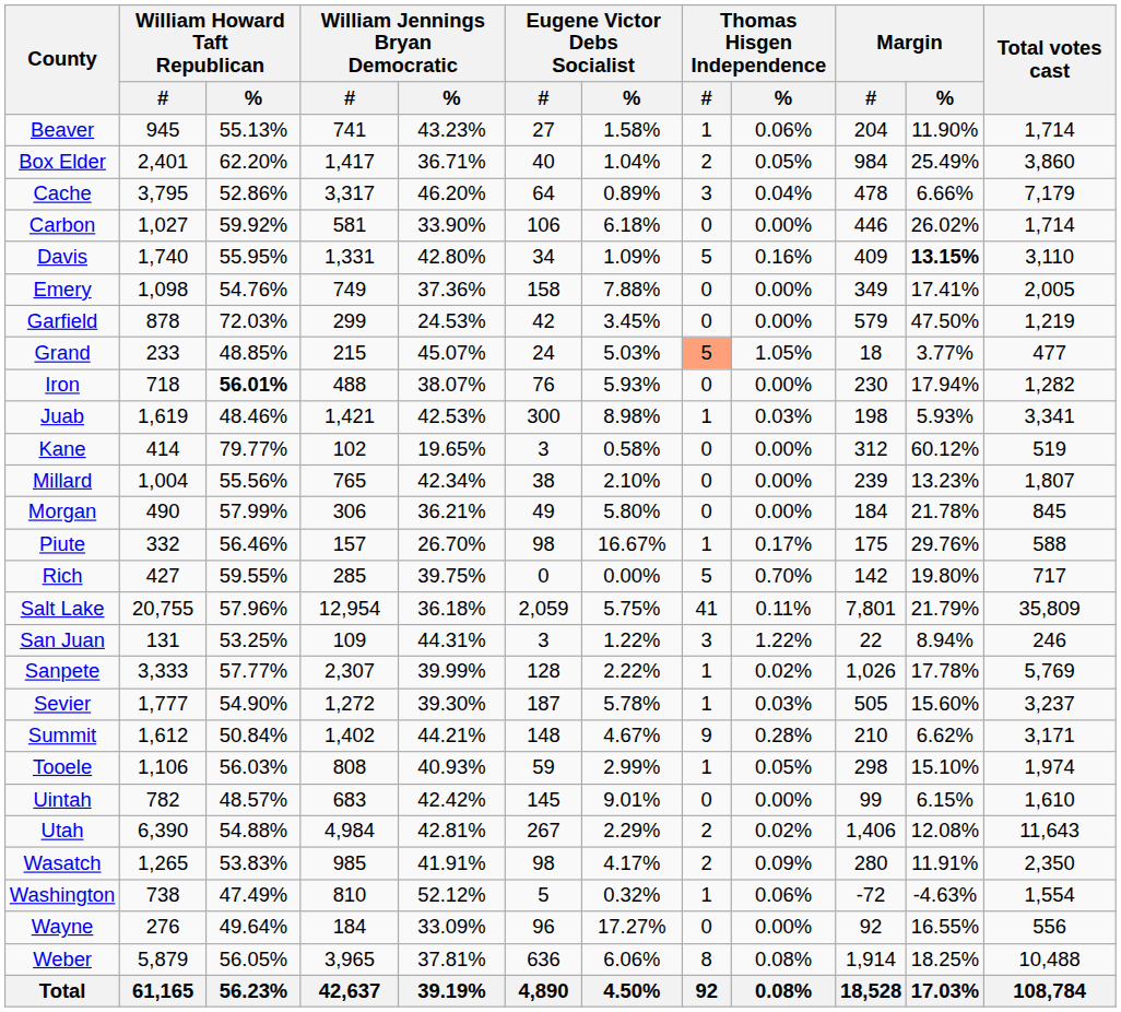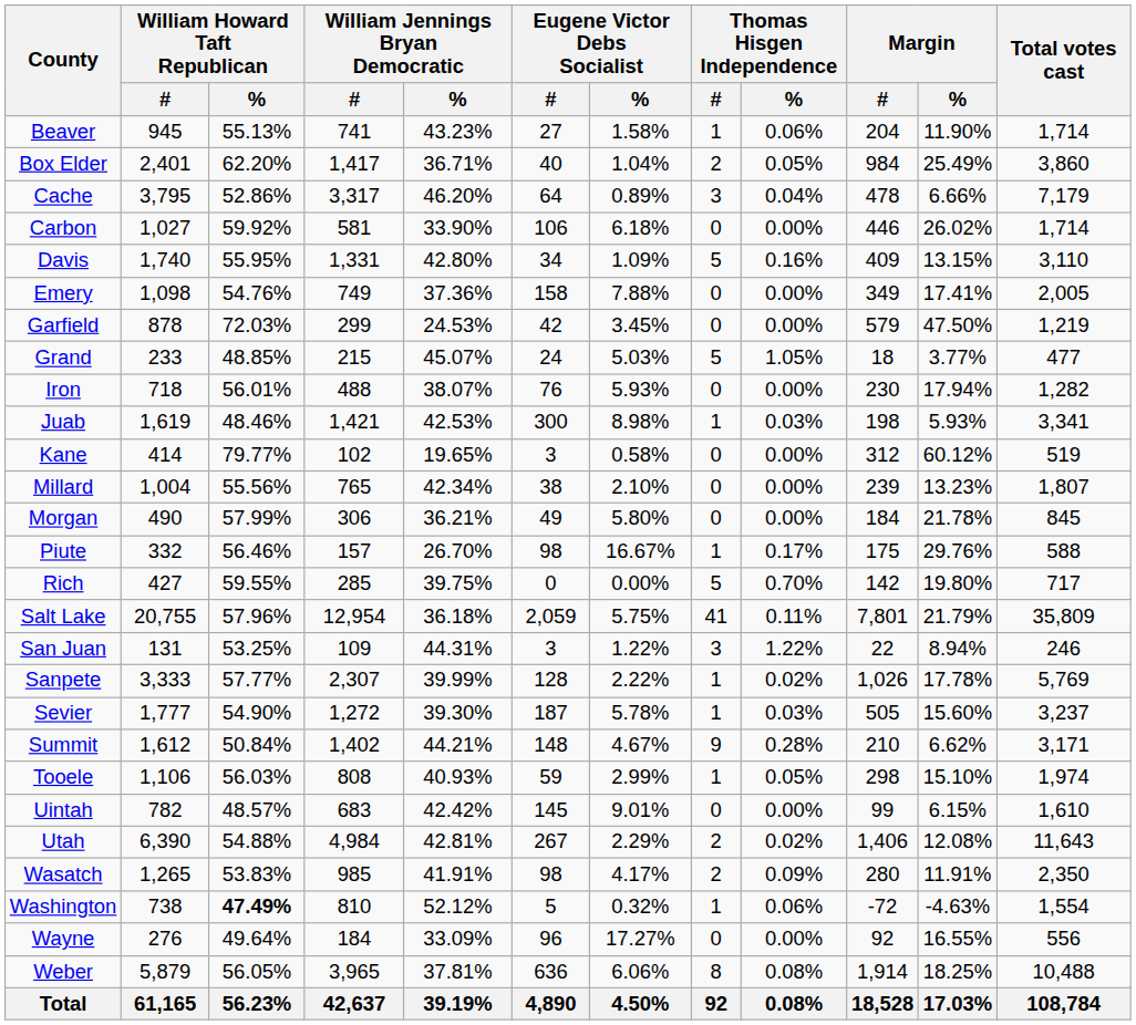Davis | Margin / %: bold -> normal
Grand | Thomas Hisgen Independence / #: lightsalmon background -> no background
Iron | William Howard Taft Republican / %: bold -> normal
Washington | William Howard Taft Republican / %: normal -> bold
